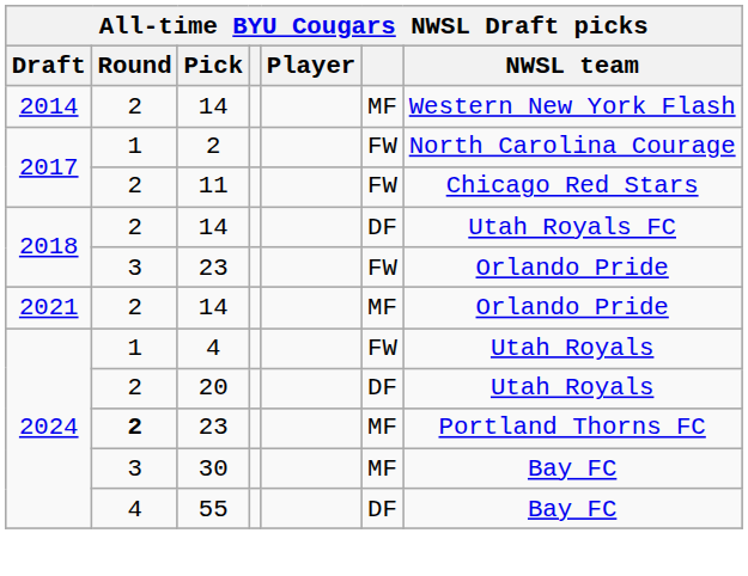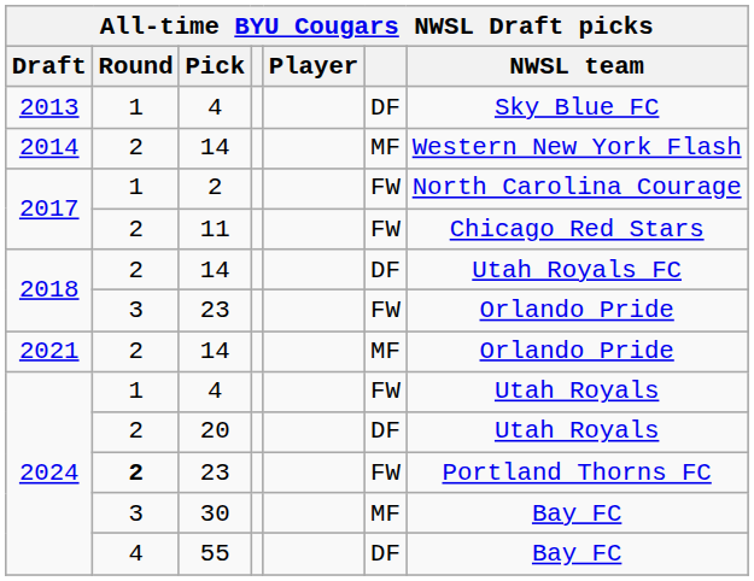+ row: 2013 | 1 | 4 | DF | Sky Blue FC
2024 / 23 | column 6: MF -> FW
